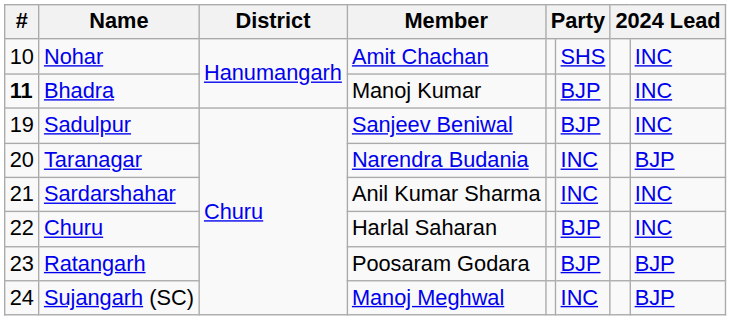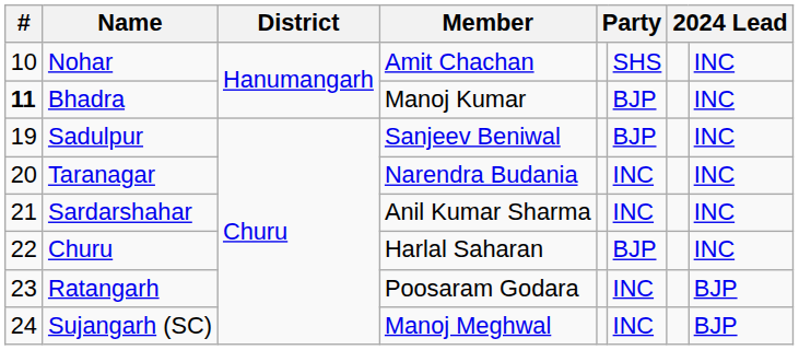Taranagar | column 8: BJP -> INC
Ratangarh | column 6: BJP -> INC
